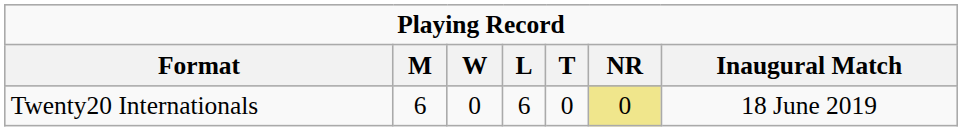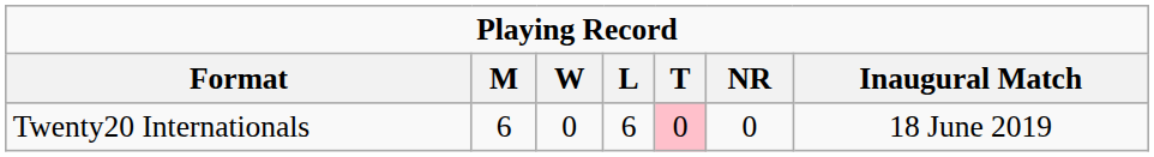Twenty20 Internationals | T: no background -> pink background
Twenty20 Internationals | NR: khaki background -> no background
